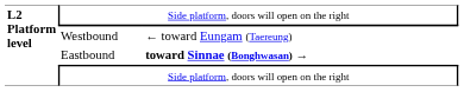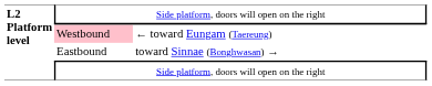Westbound | column 2: no background -> pink background
Eastbound | column 3: bold -> normal
